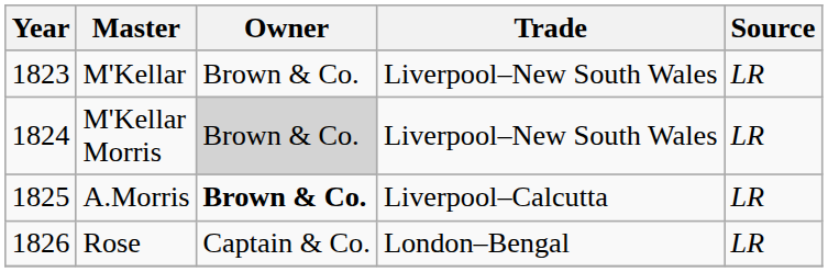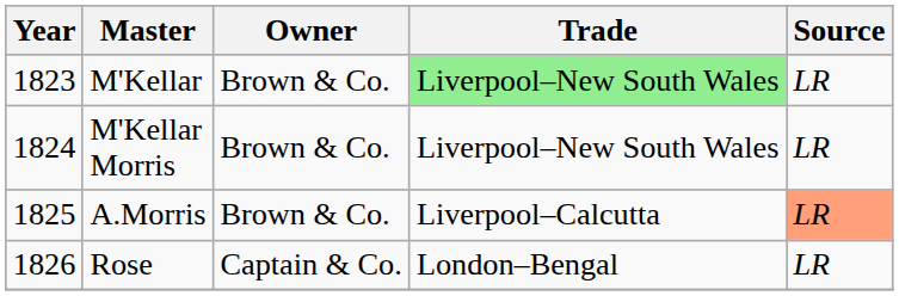M'Kellar | Trade: no background -> lightgreen background
M'Kellar Morris | Owner: lightgrey background -> no background
A.Morris | Owner: bold -> normal
A.Morris | Source: no background -> lightsalmon background
